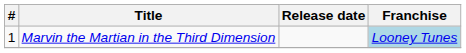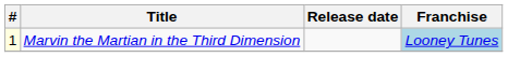Marvin the Martian in the Third Dimension | #: no background -> lightyellow background
